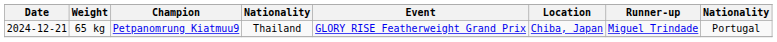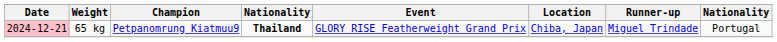65 kg | Date: no background -> pink background
65 kg | column 4: normal -> bold
